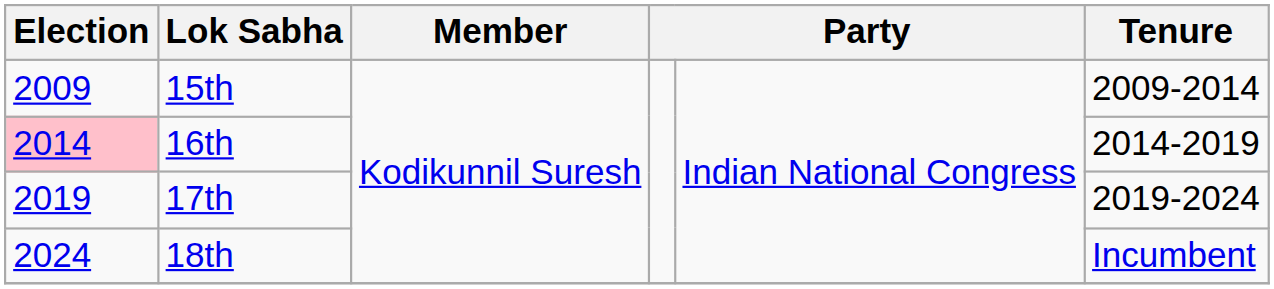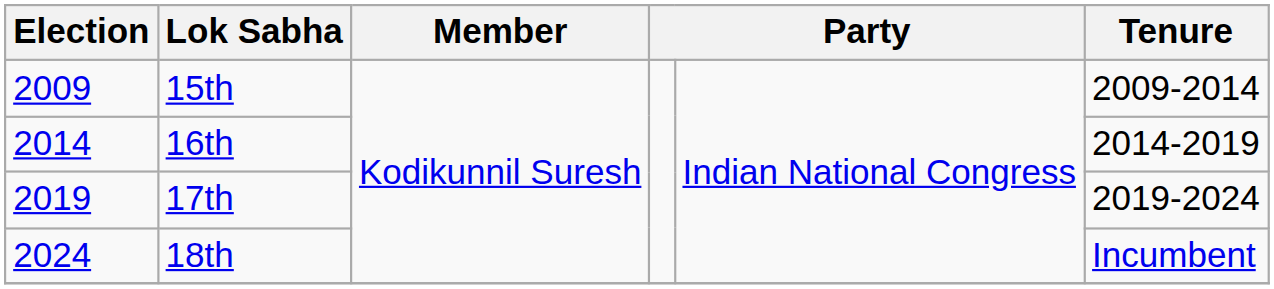16th | Election: pink background -> no background
